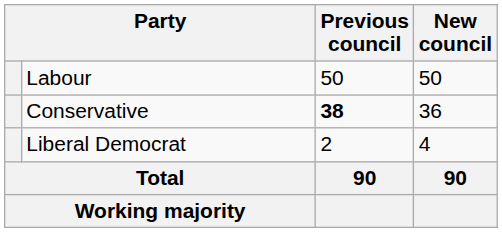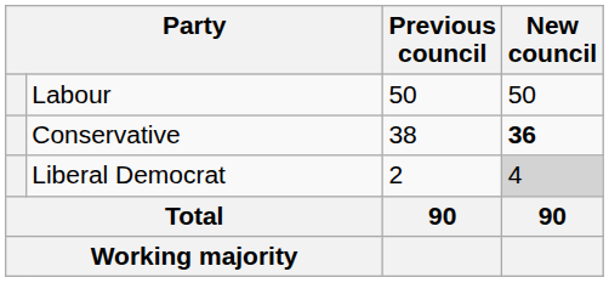Conservative | Previous council: bold -> normal
Conservative | New council: normal -> bold
Liberal Democrat | New council: no background -> lightgrey background
